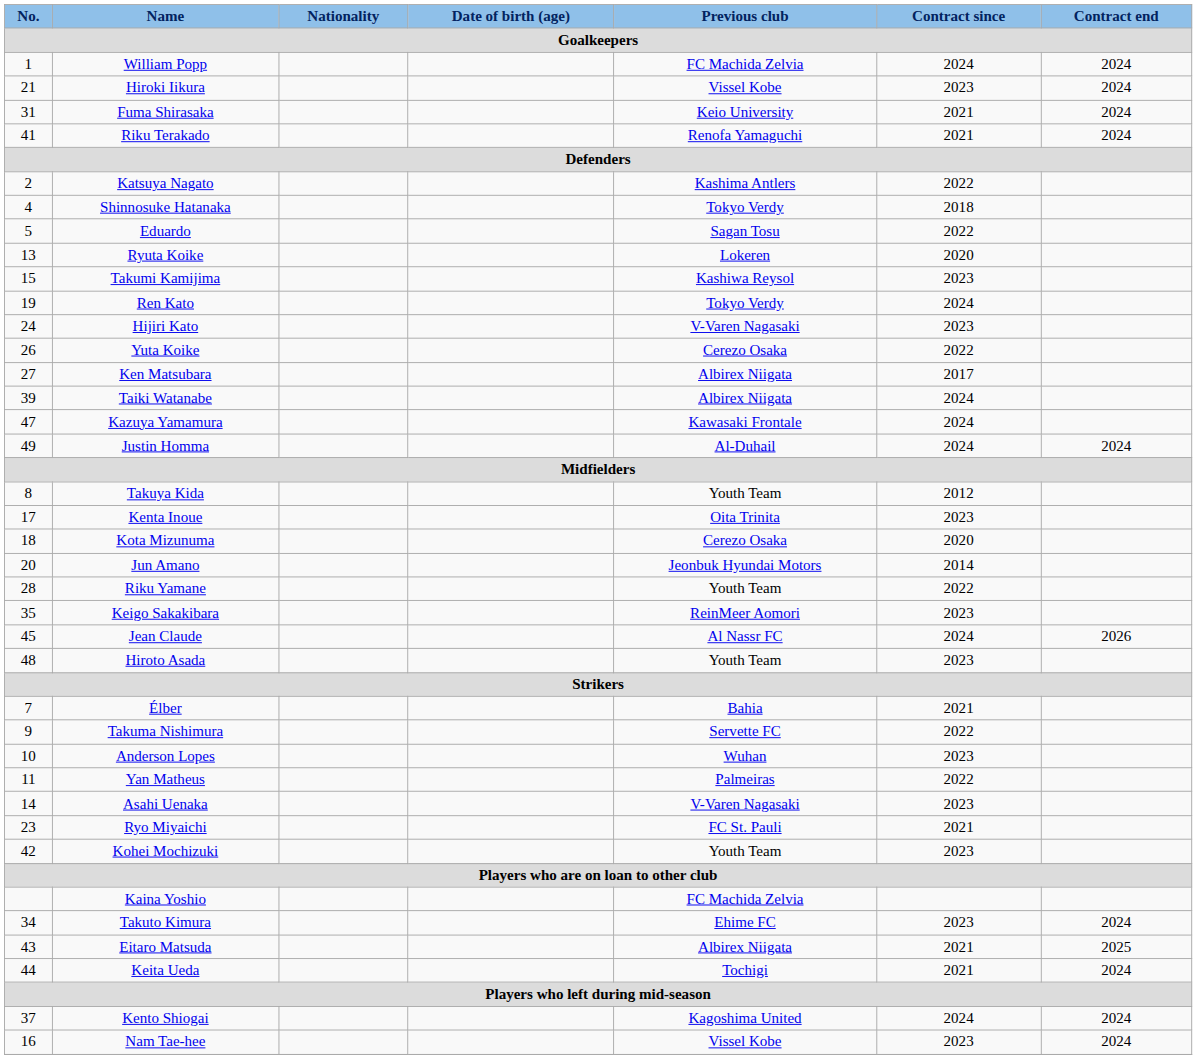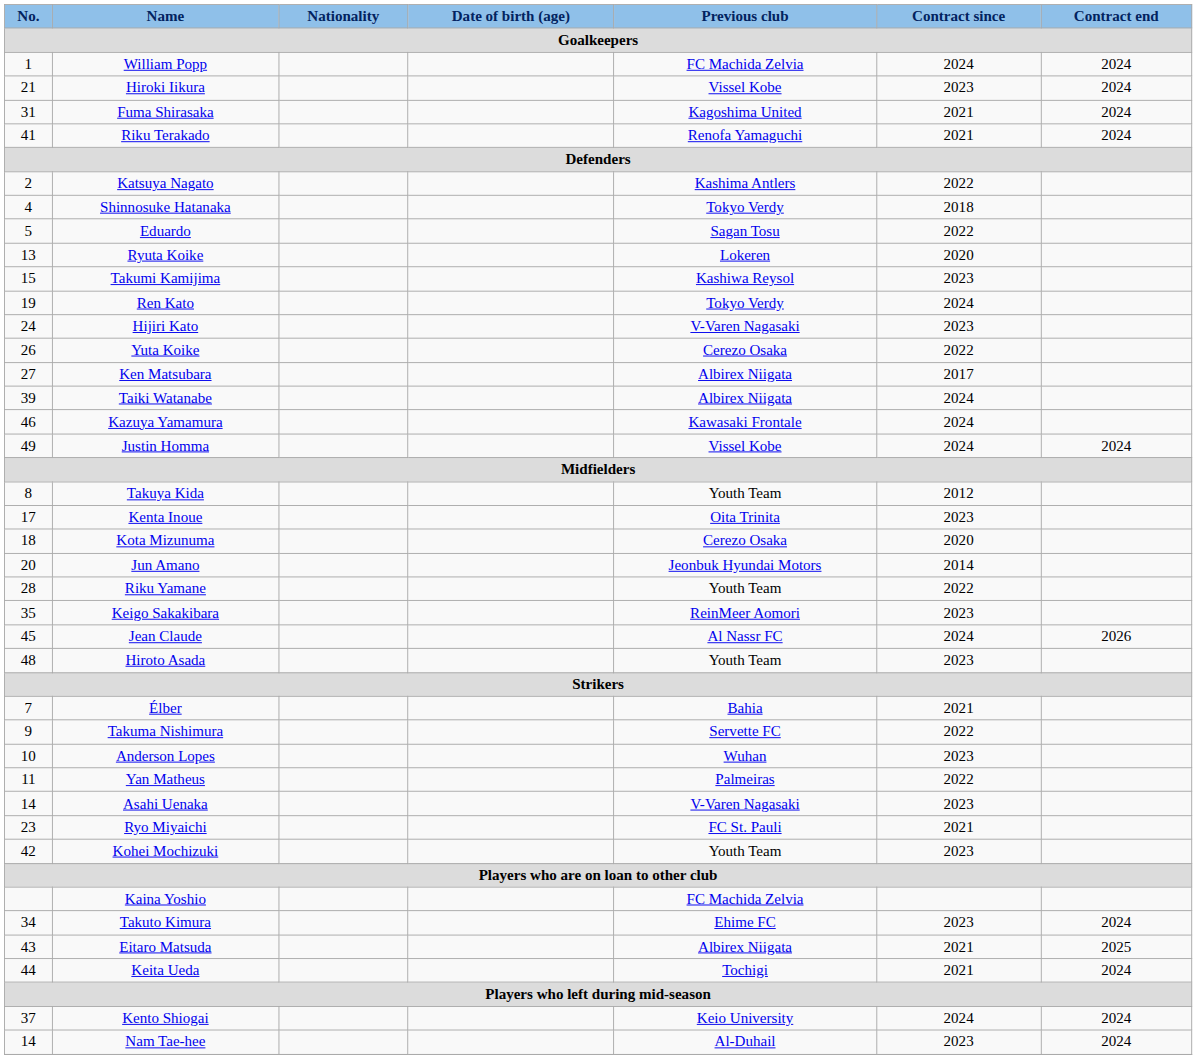Fuma Shirasaka | Previous club: Keio University -> Kagoshima United
Kazuya Yamamura | No.: 47 -> 46
Justin Homma | Previous club: Al-Duhail -> Vissel Kobe
Kento Shiogai | Previous club: Kagoshima United -> Keio University
Nam Tae-hee | No.: 16 -> 14
Nam Tae-hee | Previous club: Vissel Kobe -> Al-Duhail
